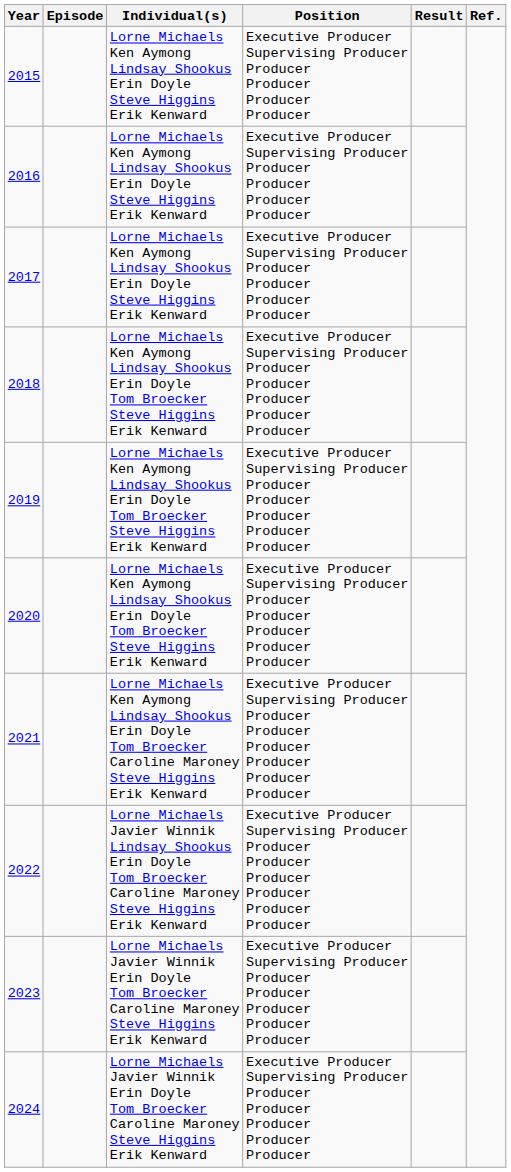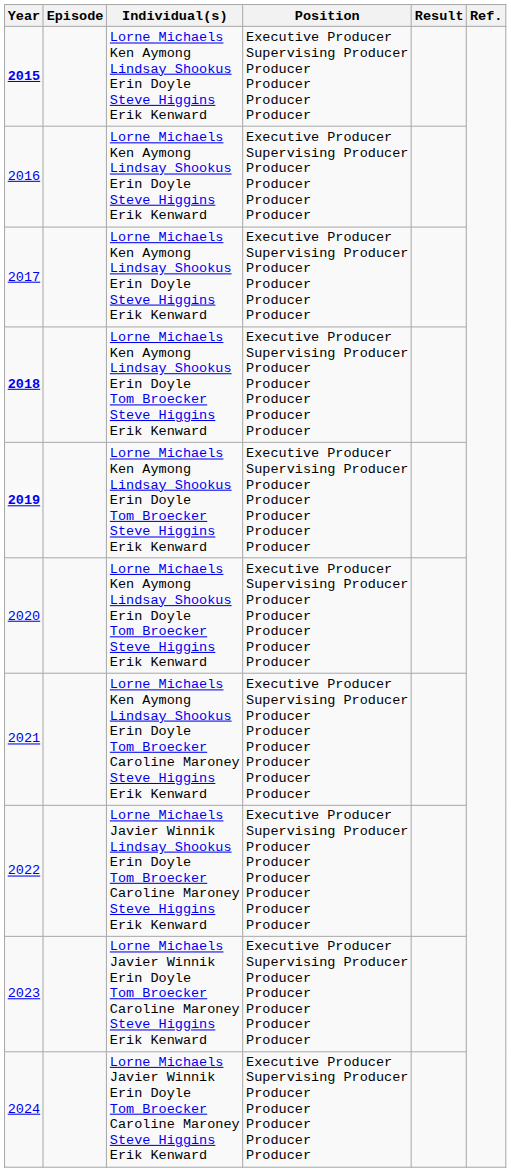2015 | Year: normal -> bold
2018 | Year: normal -> bold
2019 | Year: normal -> bold
